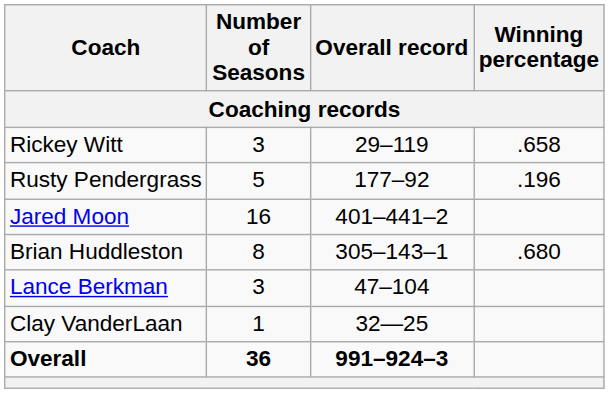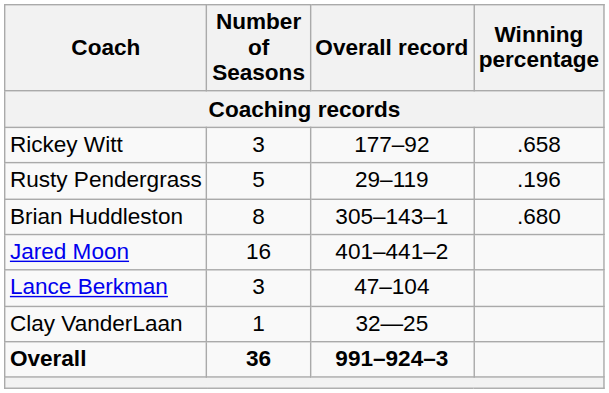Rickey Witt | Overall record: 29–119 -> 177–92
Rusty Pendergrass | Overall record: 177–92 -> 29–119
rows swapped: Brian Huddleston <-> Jared Moon
